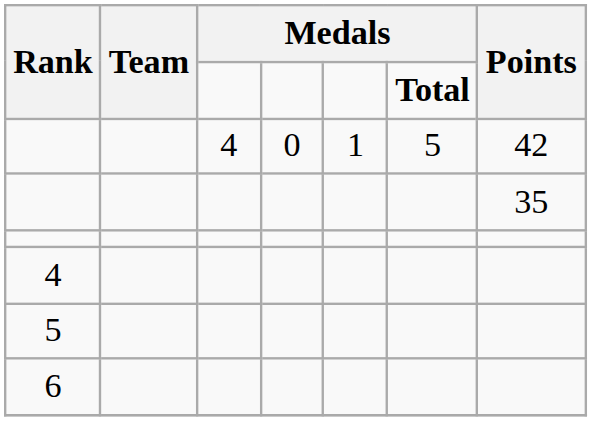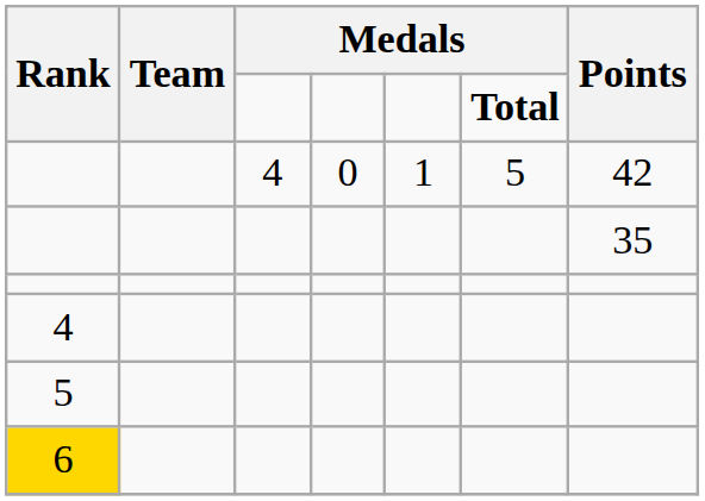6 | Rank: no background -> gold background
